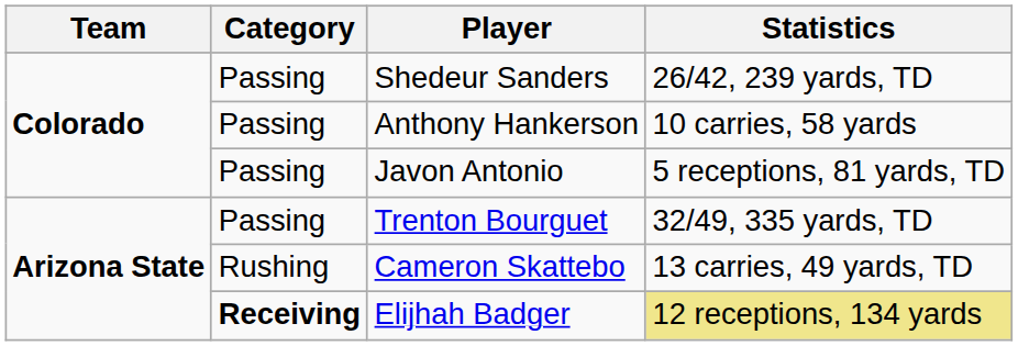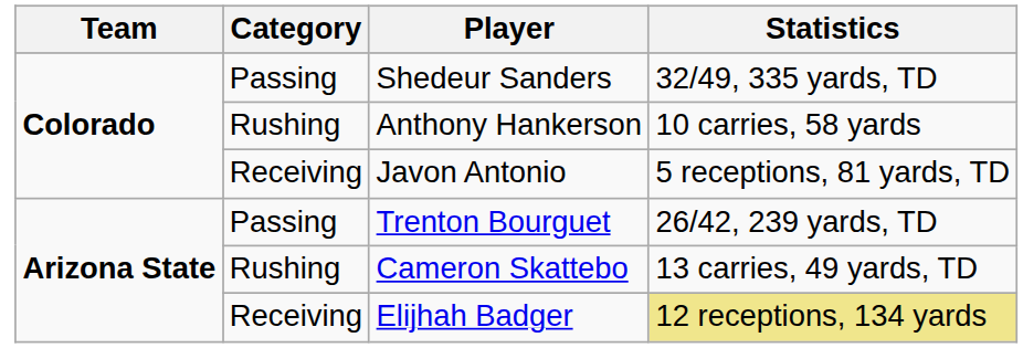Shedeur Sanders | Statistics: 26/42, 239 yards, TD -> 32/49, 335 yards, TD
Anthony Hankerson | Category: Passing -> Rushing
Javon Antonio | Category: Passing -> Receiving
Trenton Bourguet | Statistics: 32/49, 335 yards, TD -> 26/42, 239 yards, TD
Elijhah Badger | Category: bold -> normal
